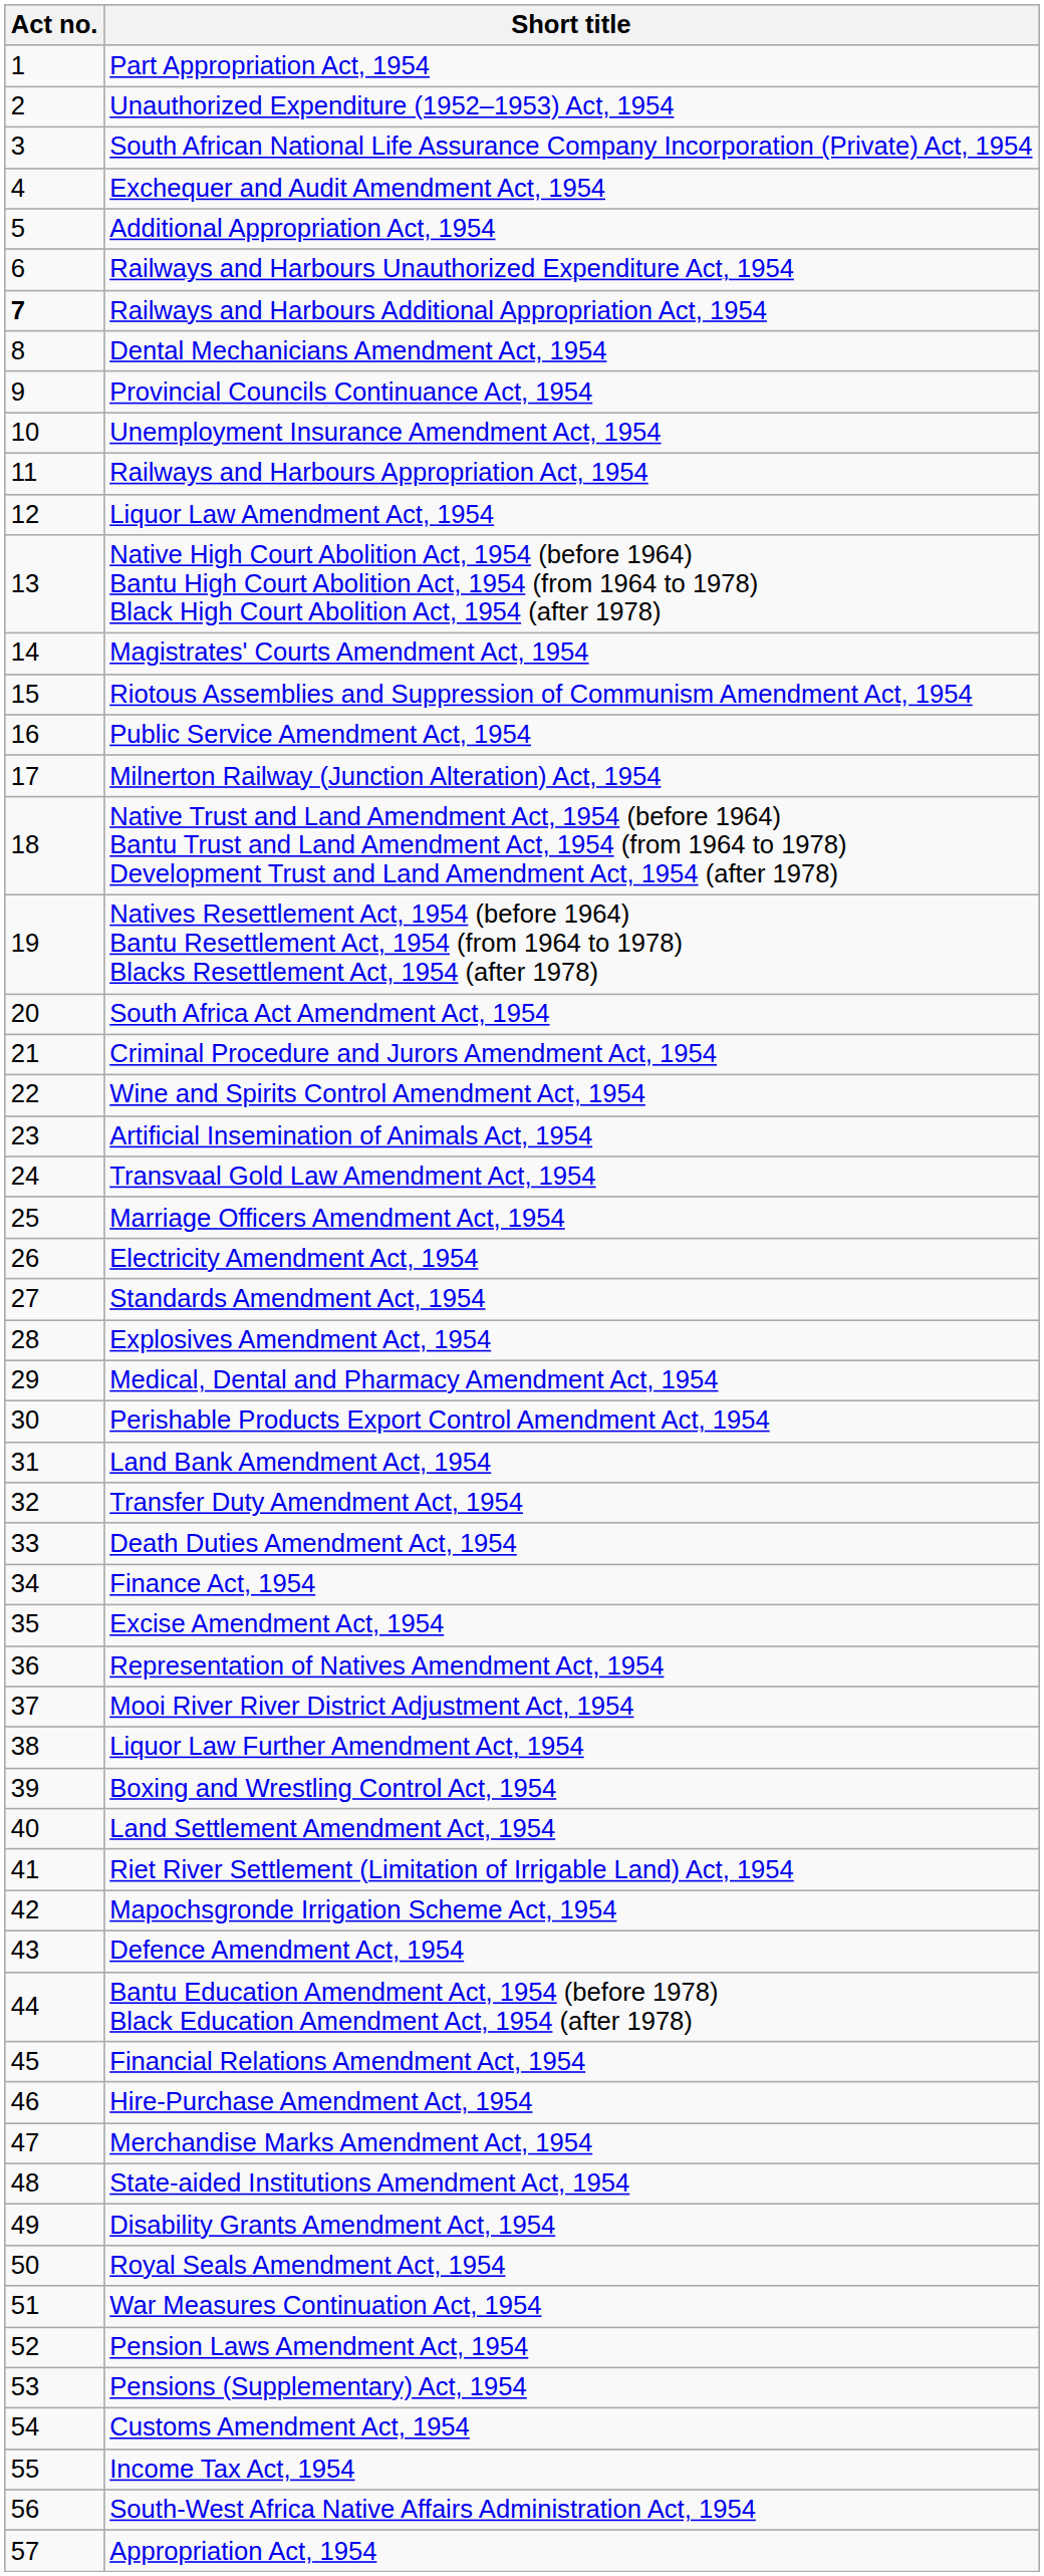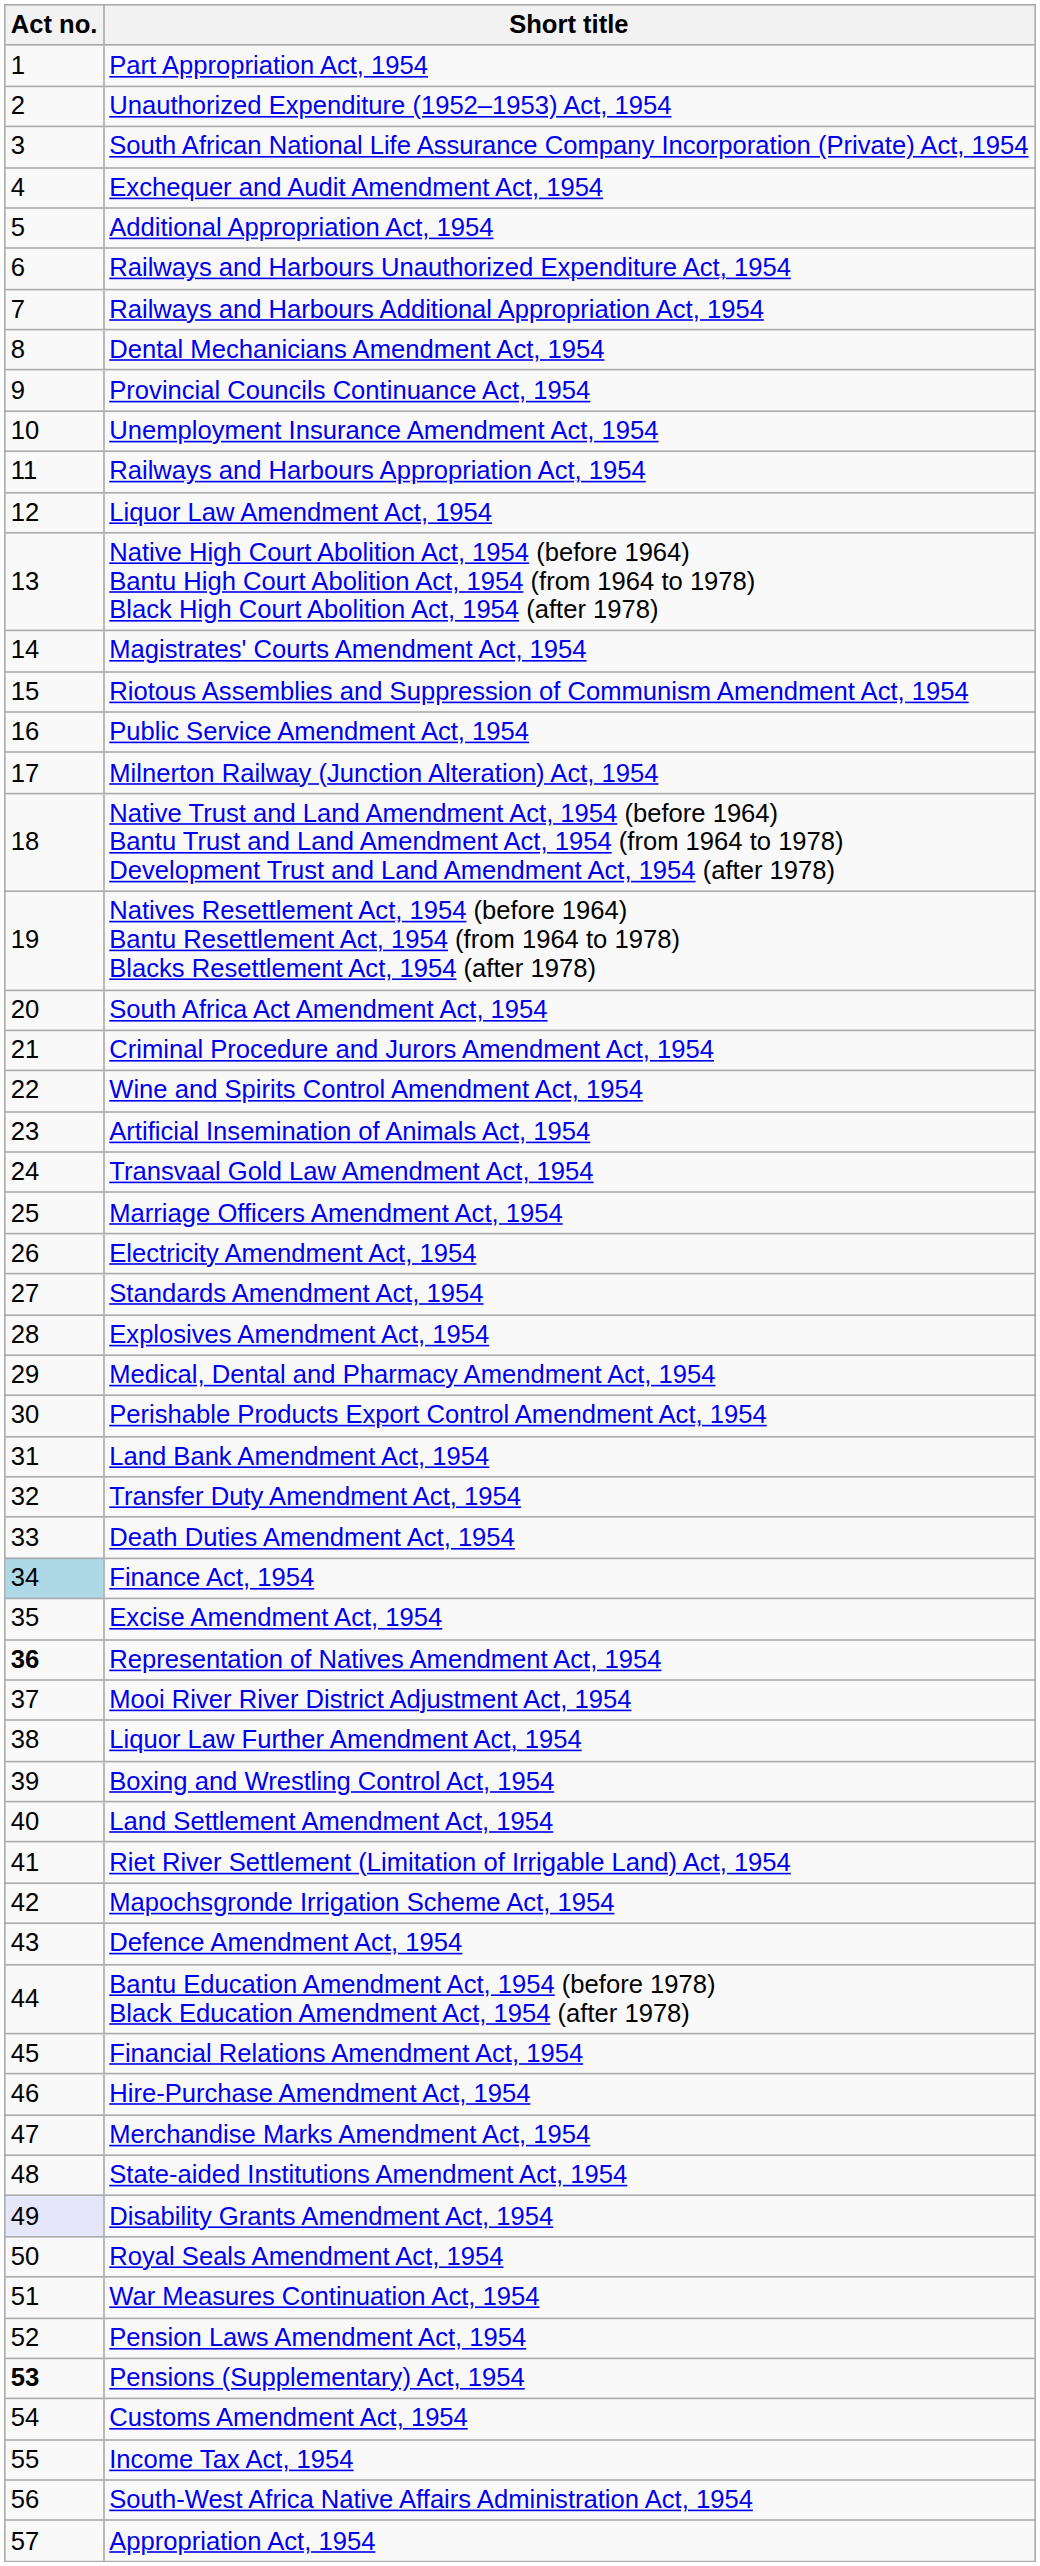Railways and Harbours Additional Appropriation Act, 1954 | Act no.: bold -> normal
Finance Act, 1954 | Act no.: no background -> lightblue background
Representation of Natives Amendment Act, 1954 | Act no.: normal -> bold
Disability Grants Amendment Act, 1954 | Act no.: no background -> lavender background
Pensions (Supplementary) Act, 1954 | Act no.: normal -> bold
